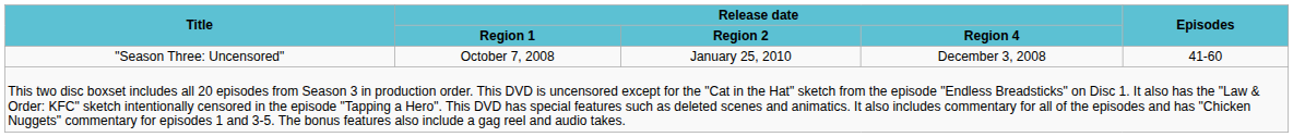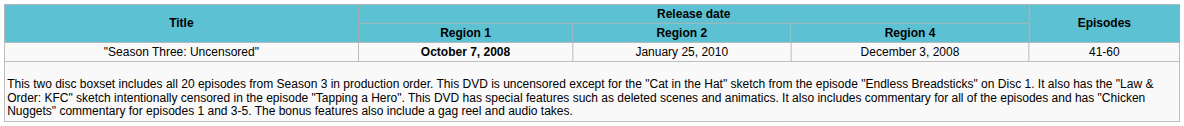"Season Three: Uncensored" | Release date / Region 1: normal -> bold
